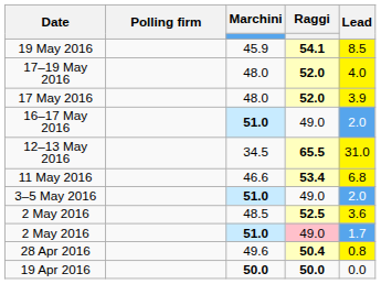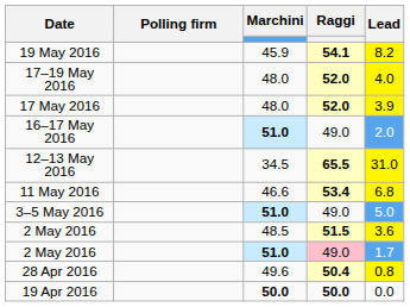19 May 2016 | Lead: 8.5 -> 8.2
3–5 May 2016 | Lead: 2.0 -> 5.0
2 May 2016 / 48.5 | Raggi: 52.5 -> 51.5
